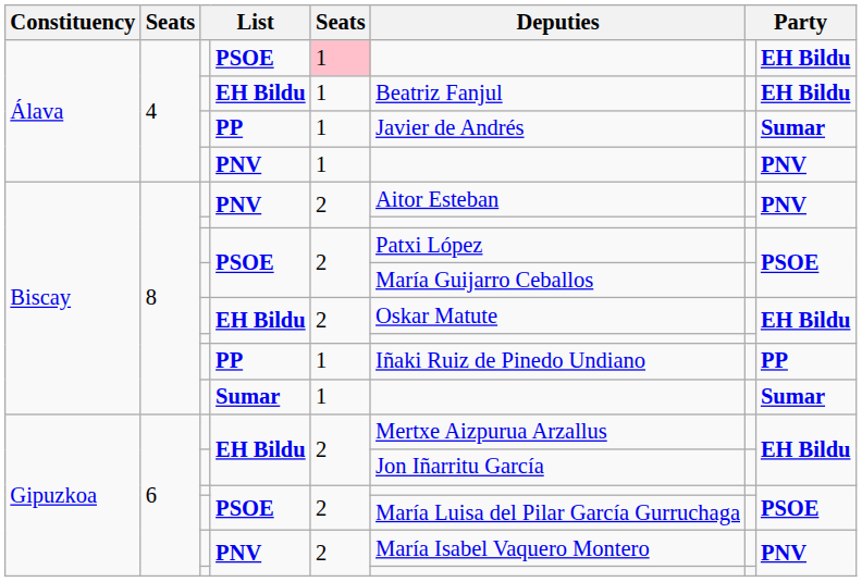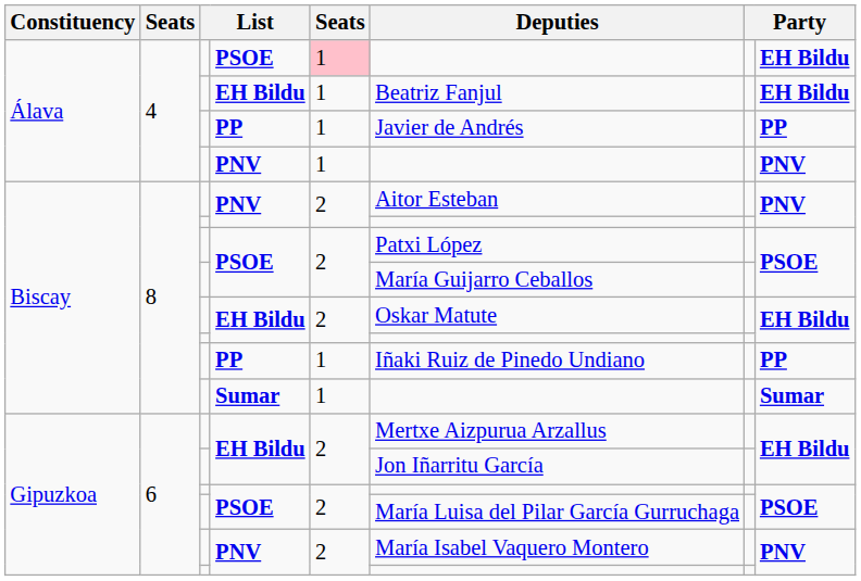Álava / PP | column 8: Sumar -> PP
